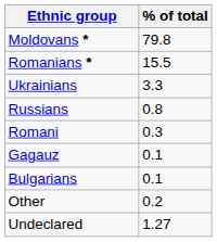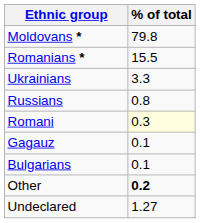Romani | % of total: no background -> lightyellow background
Other | % of total: normal -> bold
